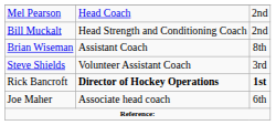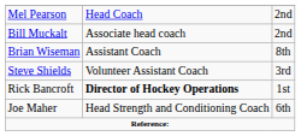Bill Muckalt | column 2: Head Strength and Conditioning Coach -> Associate head coach
Rick Bancroft | column 3: bold -> normal
Joe Maher | column 2: Associate head coach -> Head Strength and Conditioning Coach
